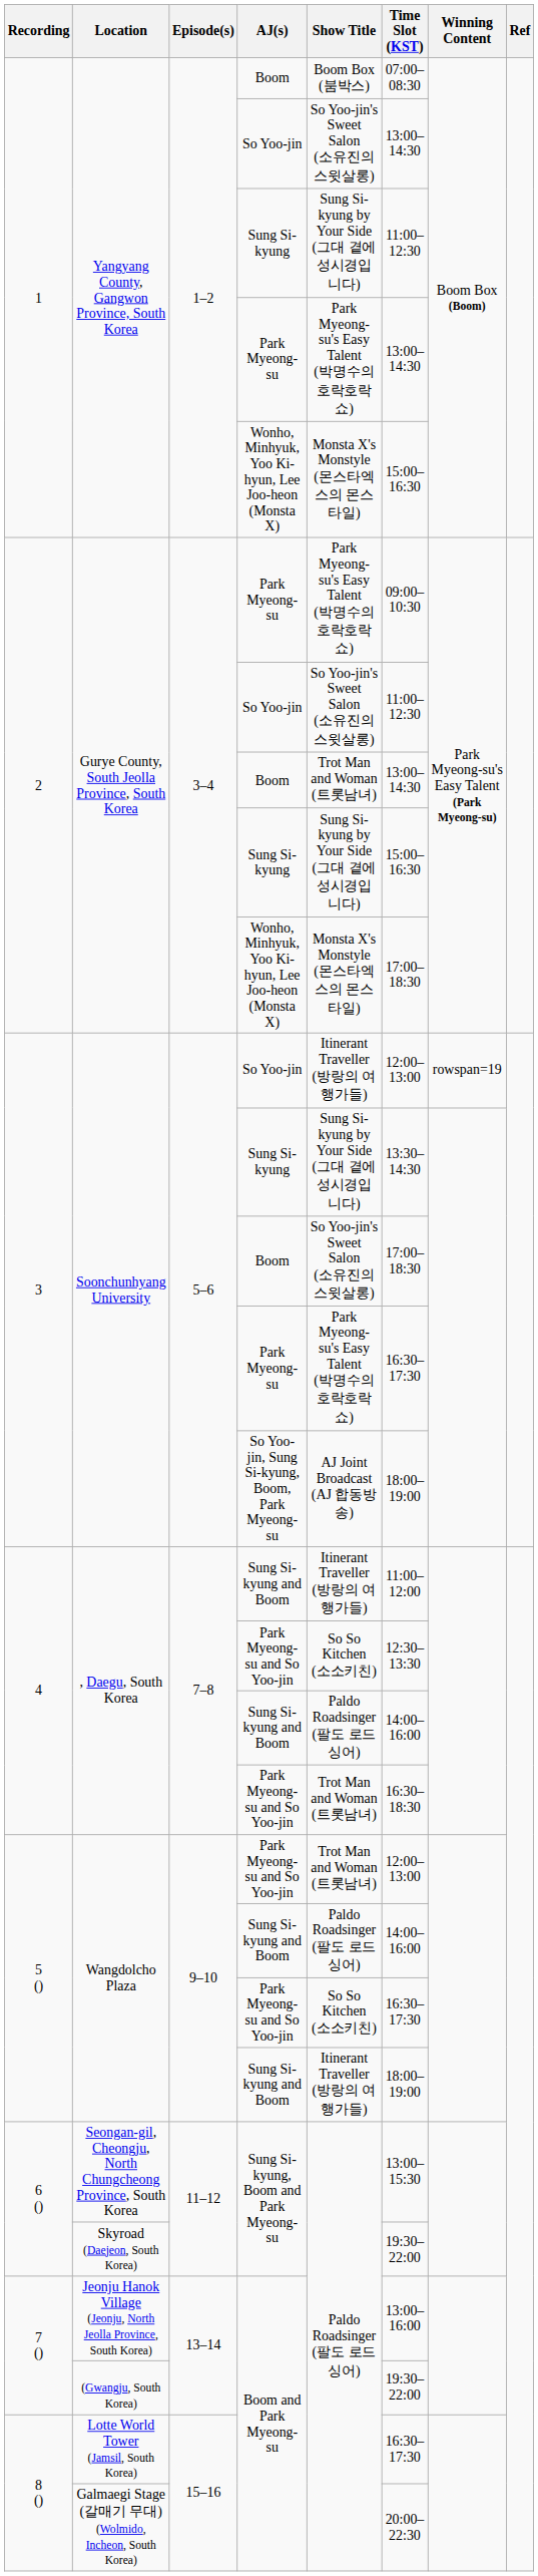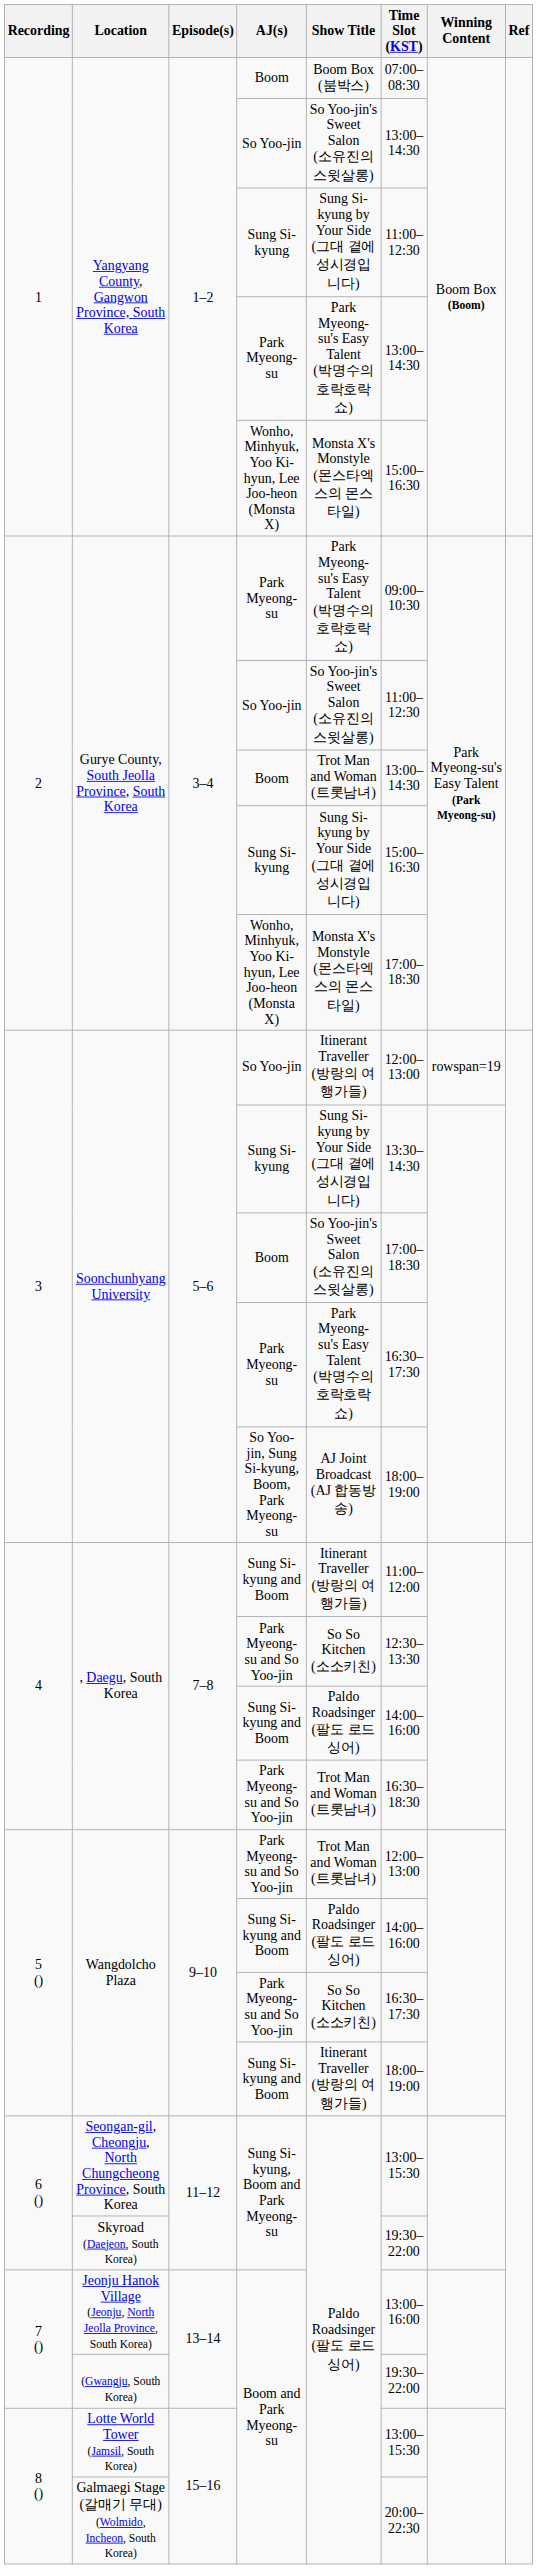Lotte World Tower (Jamsil, South Korea) | Time Slot (KST): 16:30–17:30 -> 13:00–15:30
